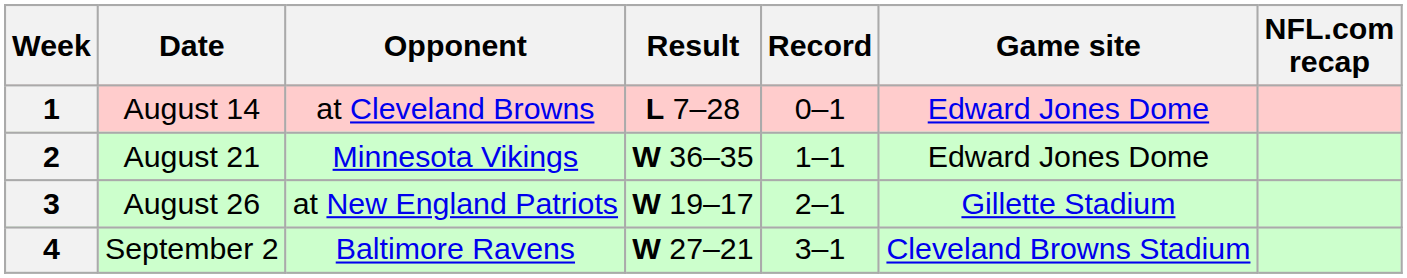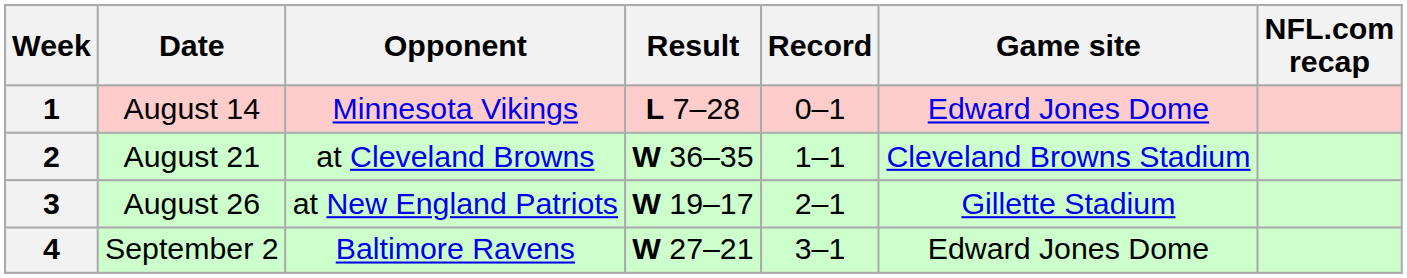1 | Opponent: at Cleveland Browns -> Minnesota Vikings
2 | Opponent: Minnesota Vikings -> at Cleveland Browns
2 | Game site: Edward Jones Dome -> Cleveland Browns Stadium
4 | Game site: Cleveland Browns Stadium -> Edward Jones Dome
